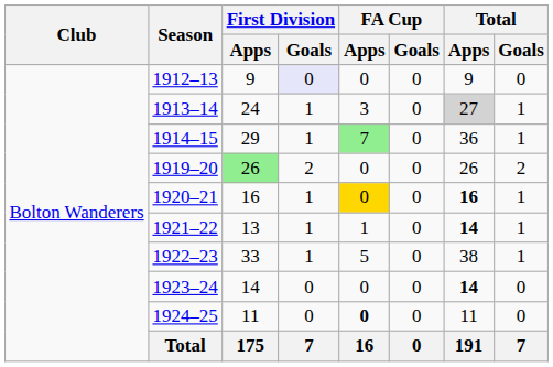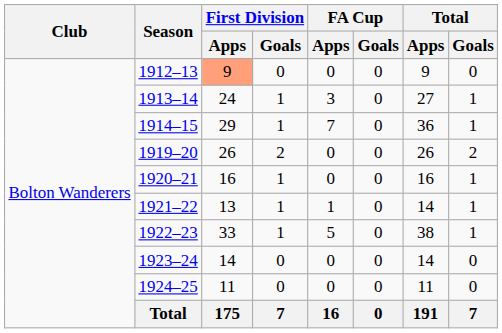1912–13 | First Division / Apps: no background -> lightsalmon background
1912–13 | First Division / Goals: lavender background -> no background
1913–14 | Total / Apps: lightgrey background -> no background
1914–15 | FA Cup / Apps: lightgreen background -> no background
1919–20 | First Division / Apps: lightgreen background -> no background
1920–21 | FA Cup / Apps: gold background -> no background
1920–21 | Total / Apps: bold -> normal
1921–22 | Total / Apps: bold -> normal
1923–24 | Total / Apps: bold -> normal
1924–25 | FA Cup / Apps: bold -> normal
